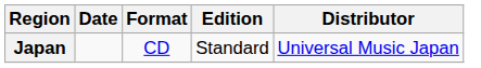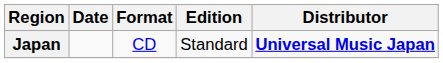Japan | Distributor: normal -> bold
